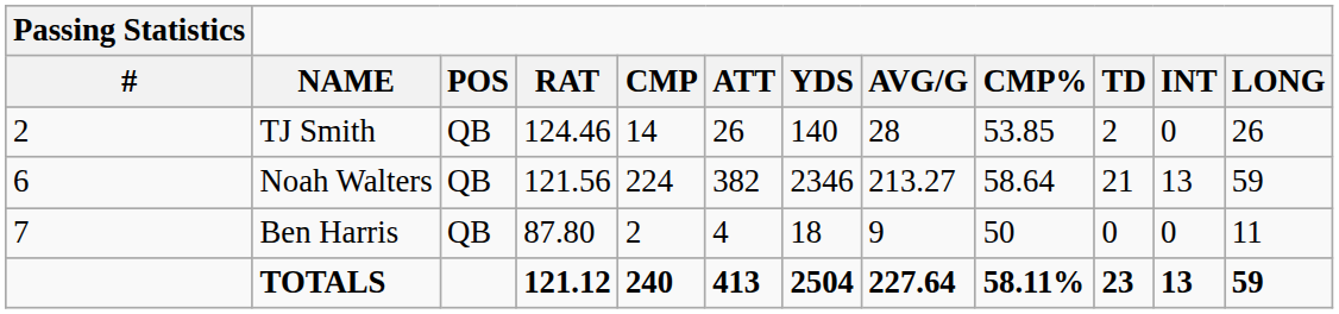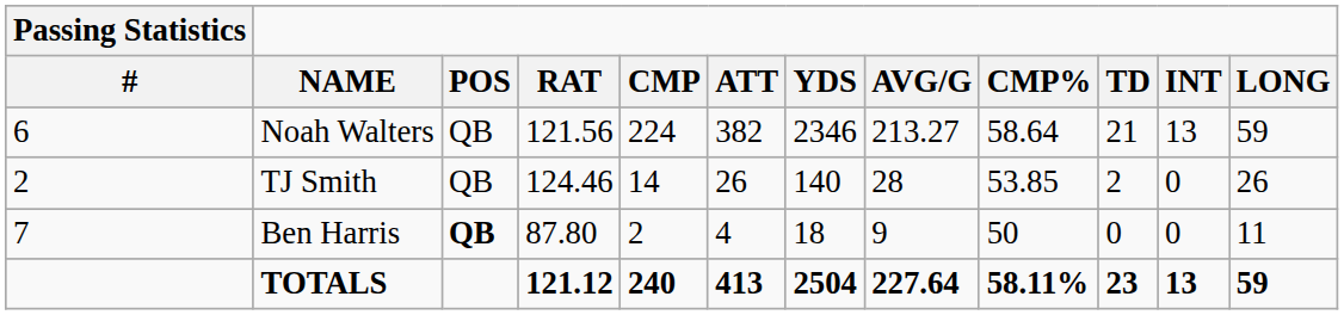rows swapped: Noah Walters <-> TJ Smith
Ben Harris | POS: normal -> bold
